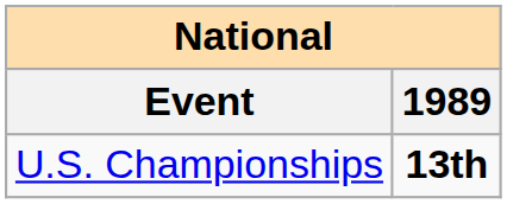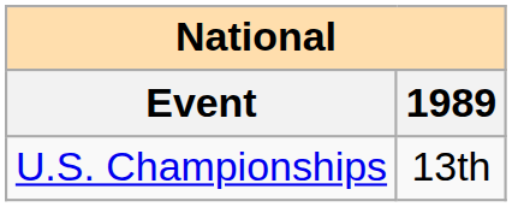U.S. Championships | 1989: bold -> normal
